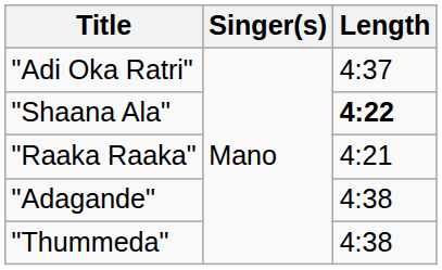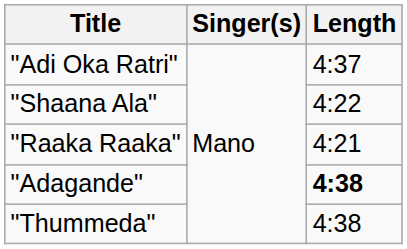"Shaana Ala" | Length: bold -> normal
"Adagande" | Length: normal -> bold
